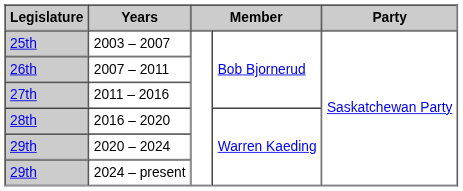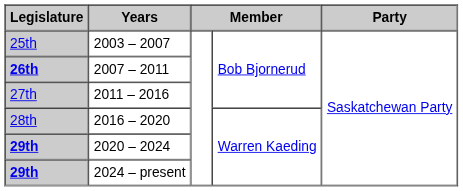2007 – 2011 | Legislature: normal -> bold
2020 – 2024 | Legislature: normal -> bold
2024 – present | Legislature: normal -> bold
